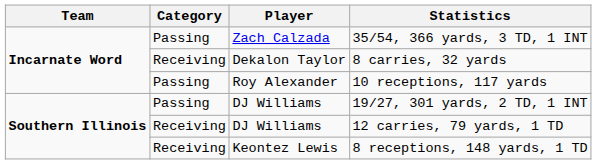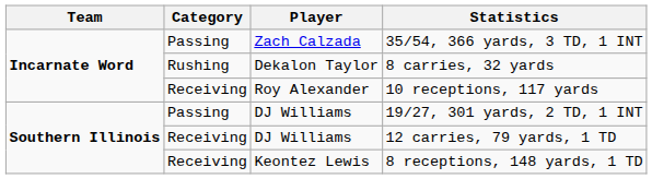8 carries, 32 yards | Category: Receiving -> Rushing
10 receptions, 117 yards | Category: Passing -> Receiving
